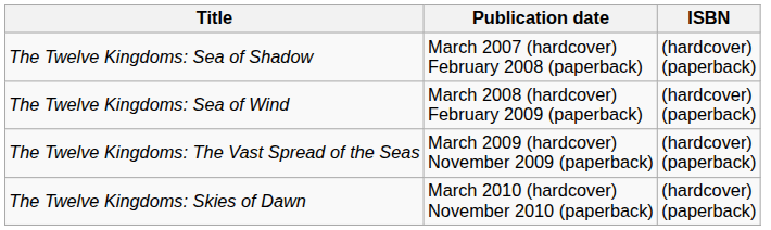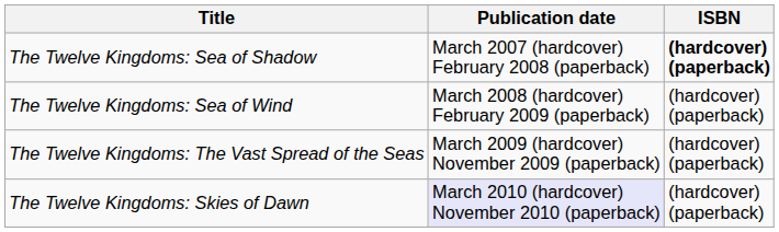The Twelve Kingdoms: Sea of Shadow | ISBN: normal -> bold
The Twelve Kingdoms: Skies of Dawn | Publication date: no background -> lavender background
